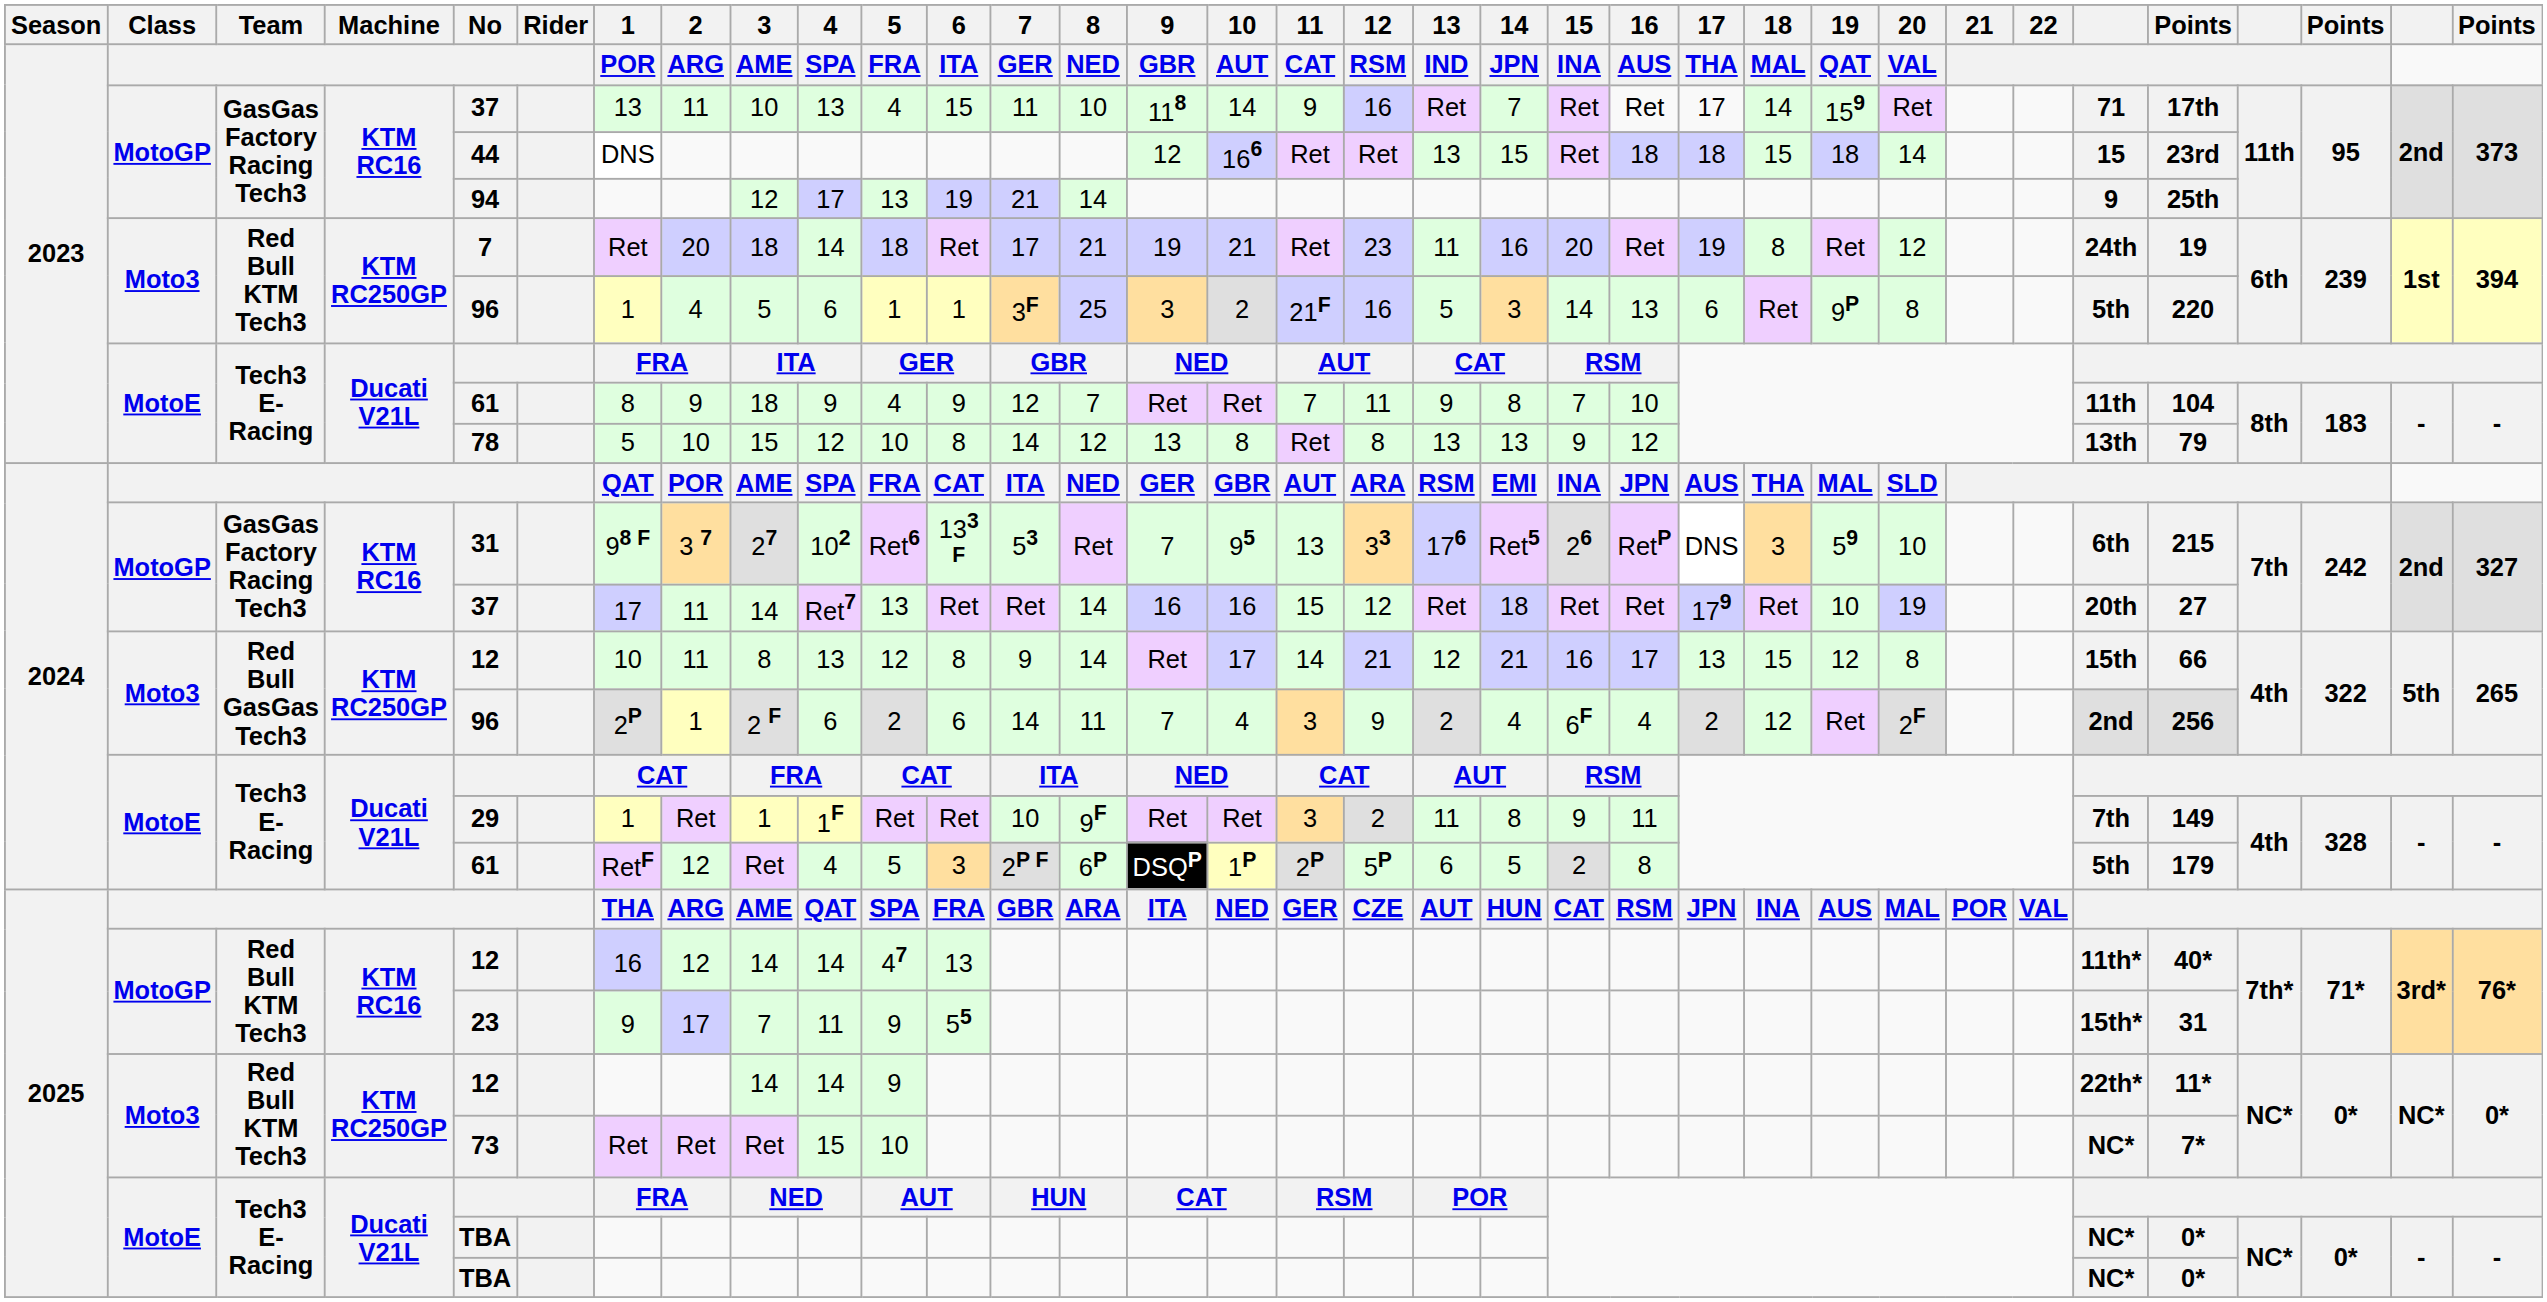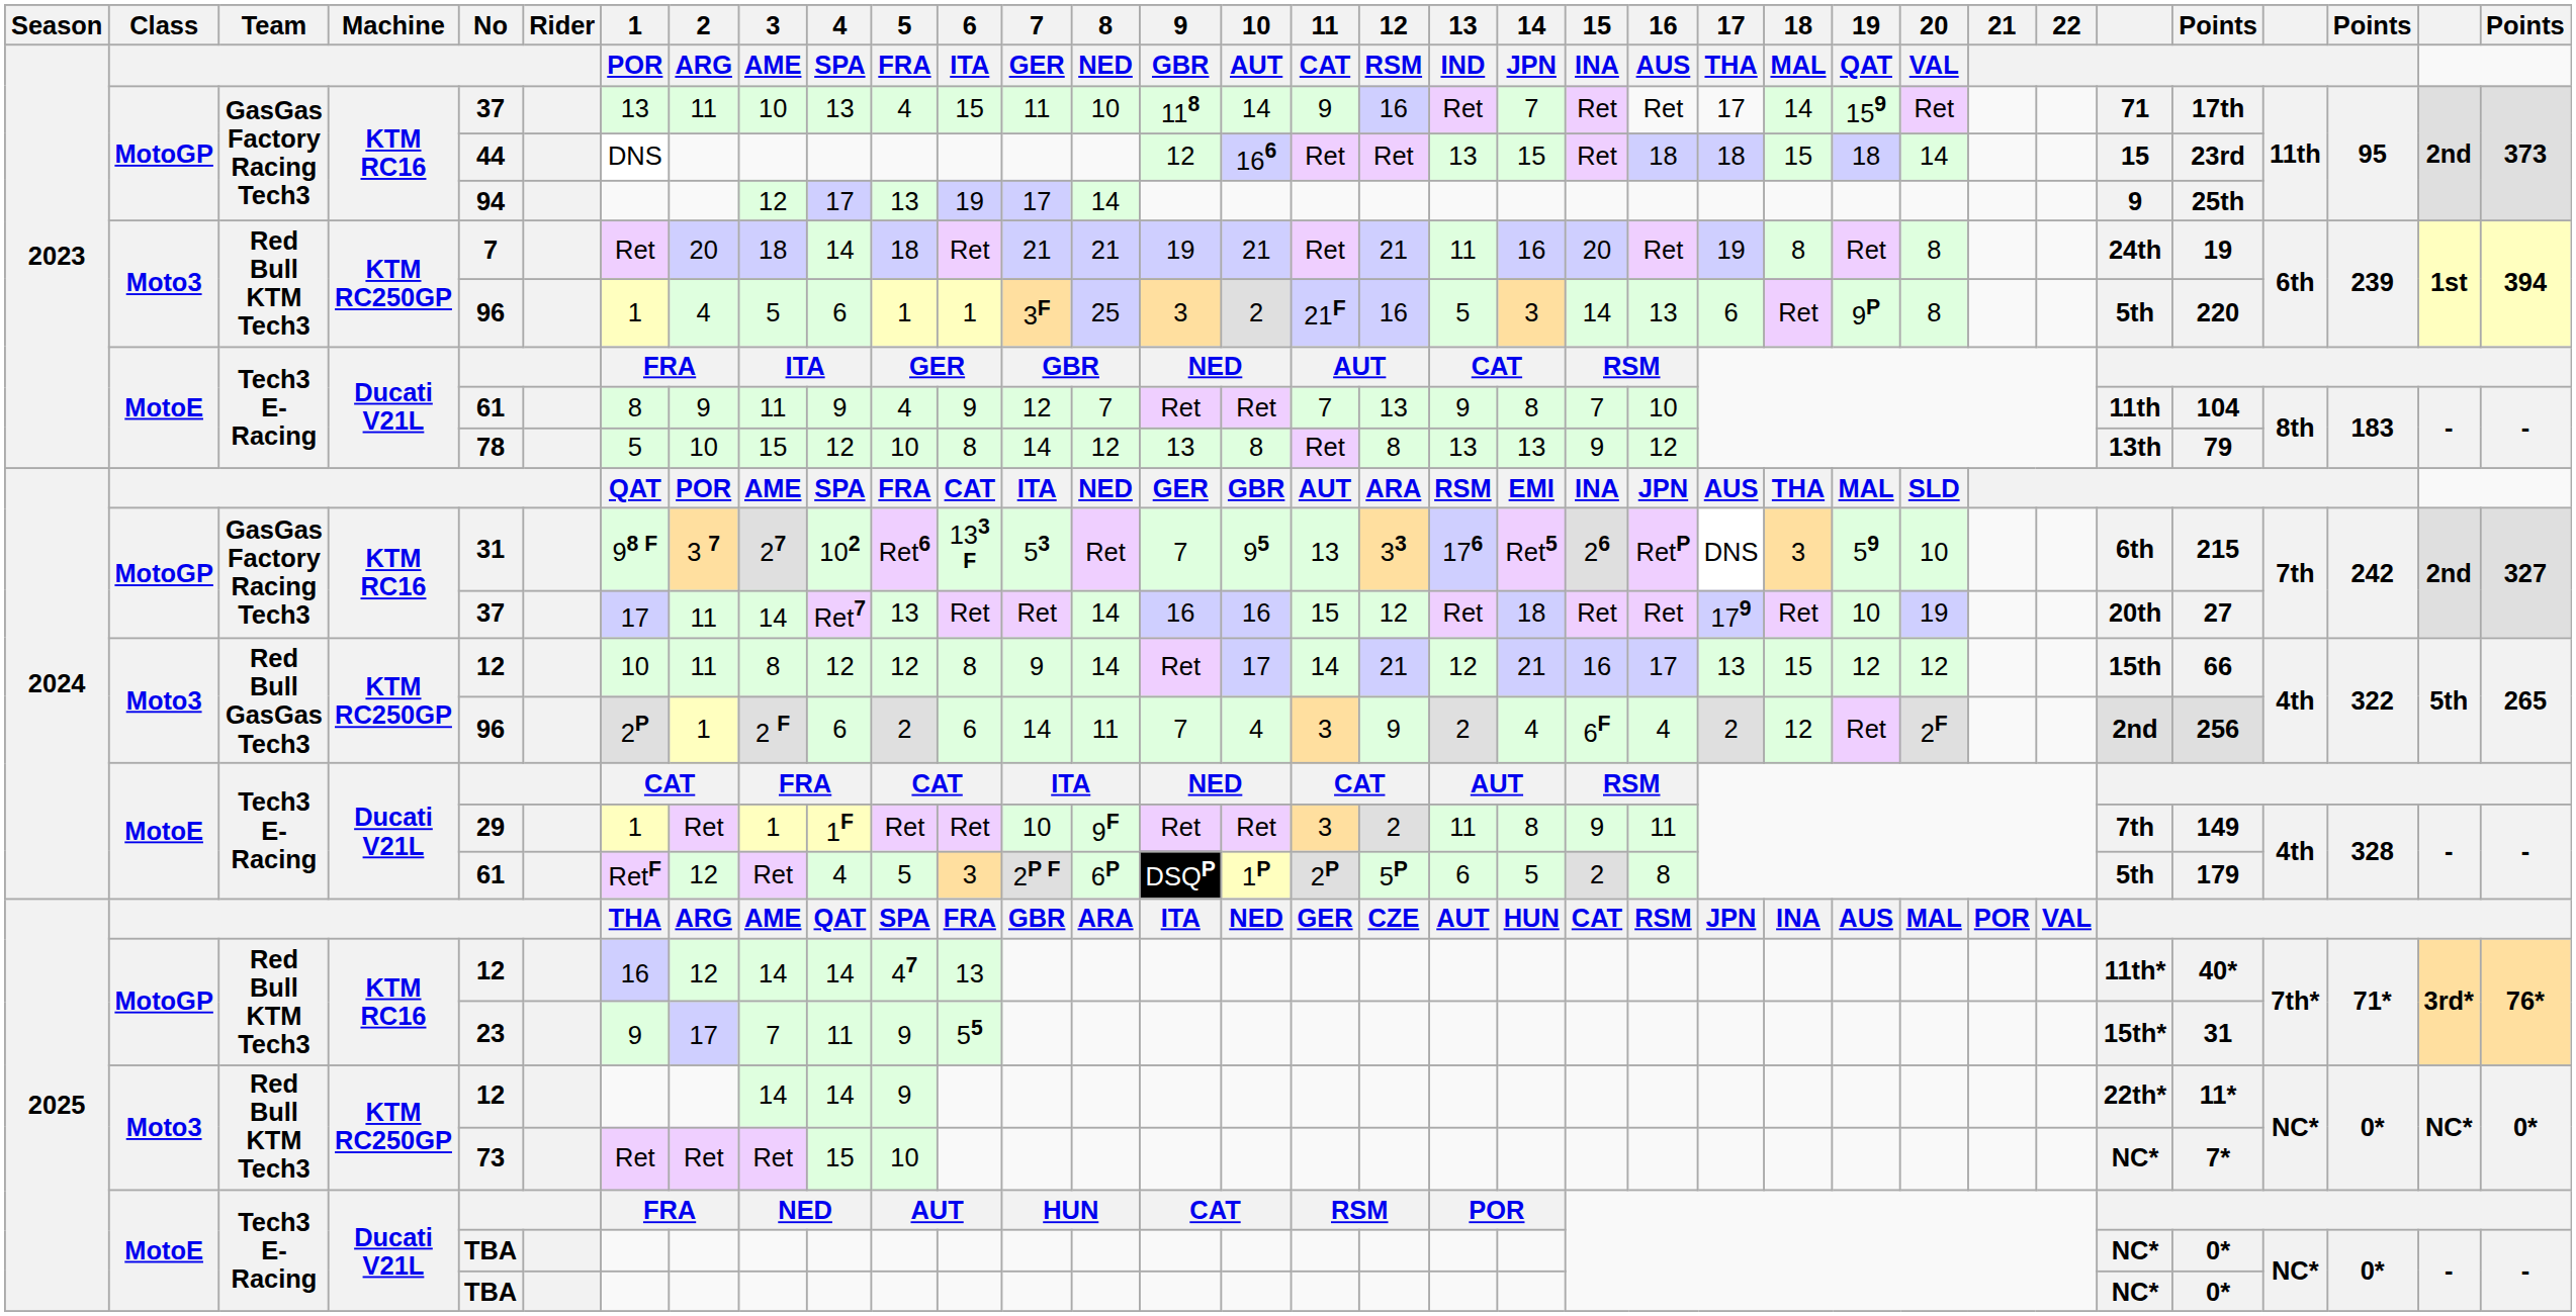row 5 | 7 / GER: 21 -> 17
row 6 | 7 / GER: 17 -> 21
row 6 | 12 / RSM: 23 -> 21
row 6 | 20 / VAL: 12 -> 8
row 9 | 3 / AME: 18 -> 11
row 9 | 12 / RSM: 11 -> 13
row 14 | 4 / SPA: 13 -> 12
row 14 | 20 / VAL: 8 -> 12
